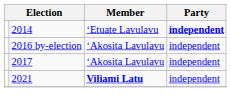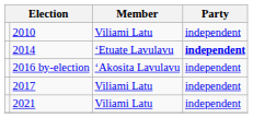+ row: 2010 | Viliami Latu | independent
2017 | Member: ʻAkosita Lavulavu -> Viliami Latu
2021 | Member: bold -> normal
